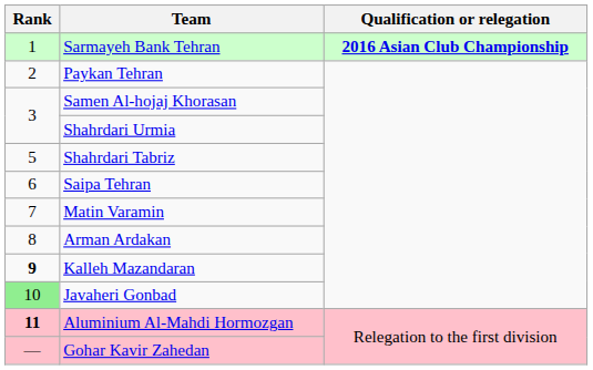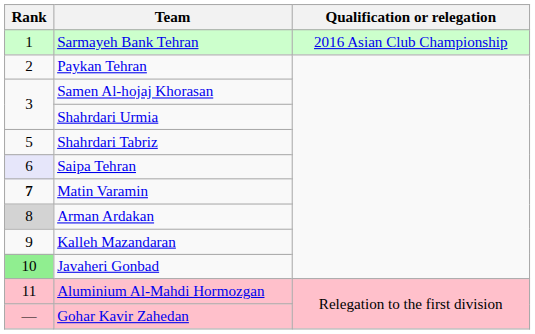Sarmayeh Bank Tehran | Qualification or relegation: bold -> normal
Saipa Tehran | Rank: no background -> lavender background
Matin Varamin | Rank: normal -> bold
Arman Ardakan | Rank: no background -> lightgrey background
Kalleh Mazandaran | Rank: bold -> normal
Aluminium Al-Mahdi Hormozgan | Rank: bold -> normal
